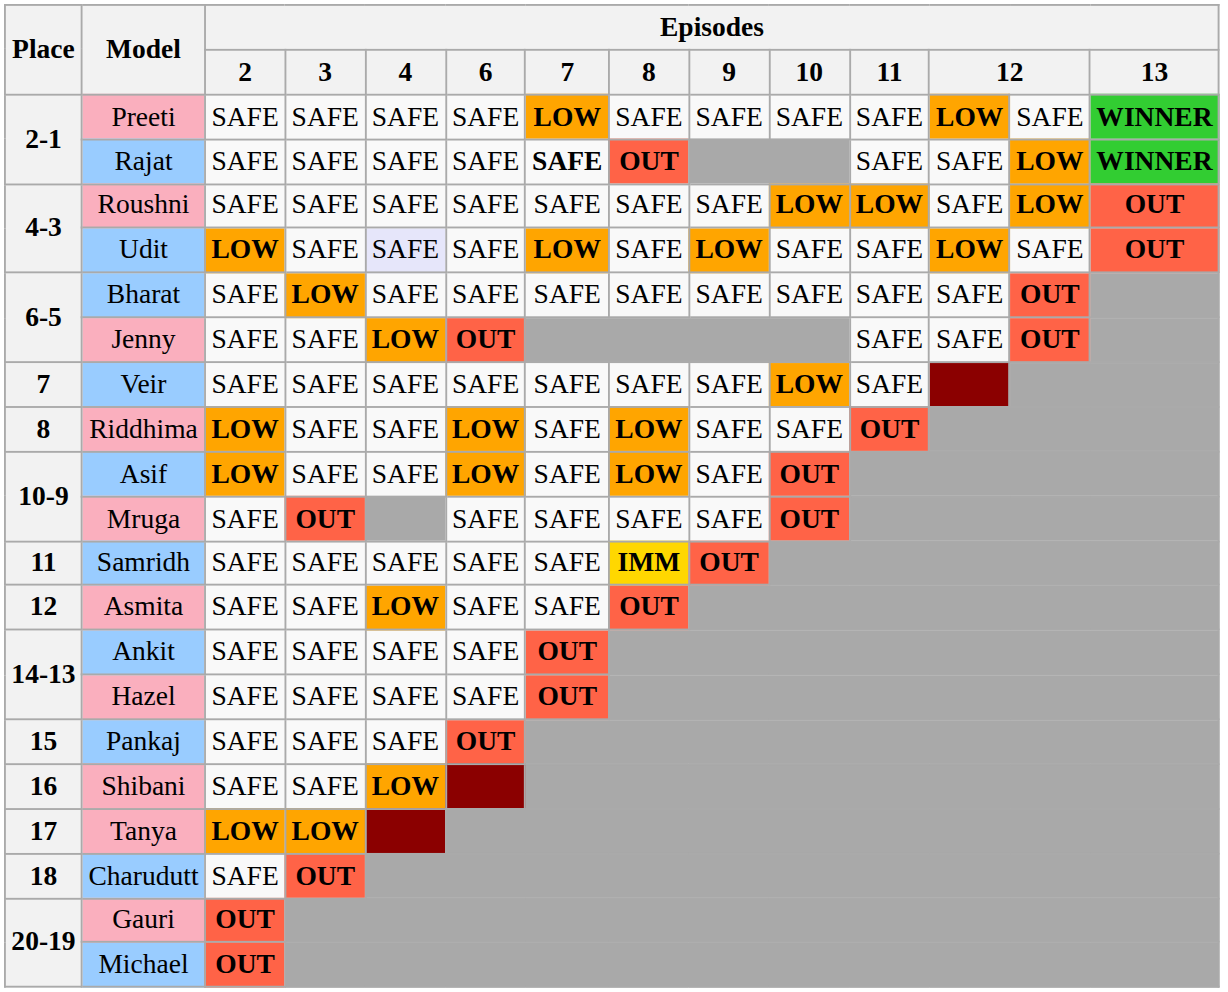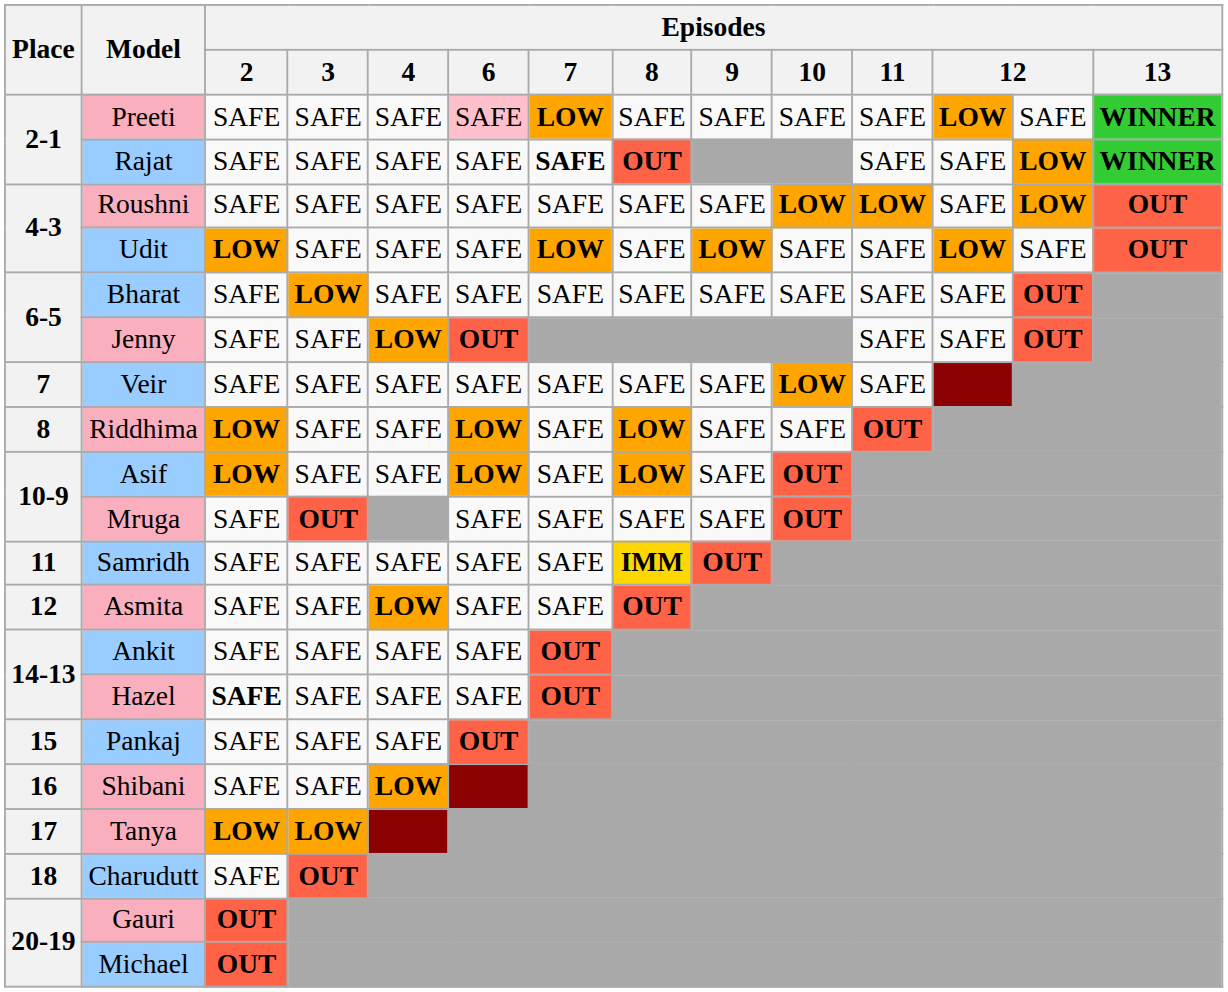Preeti | Episodes / 6: no background -> pink background
Udit | Episodes / 4: lavender background -> no background
Hazel | Episodes / 2: normal -> bold
